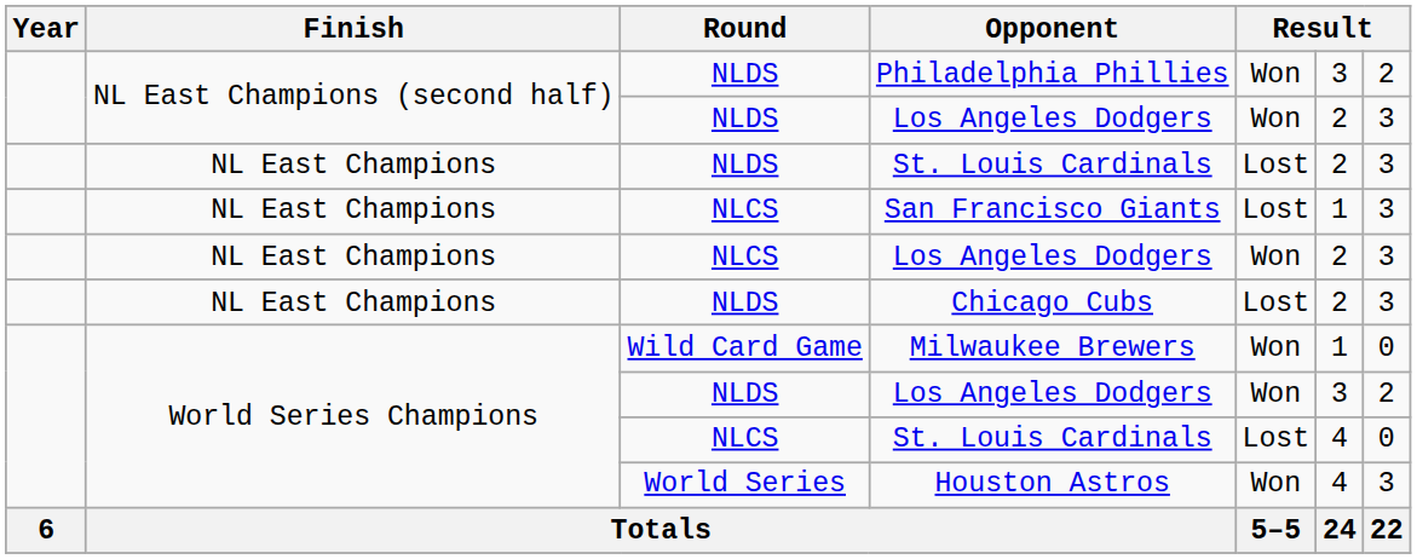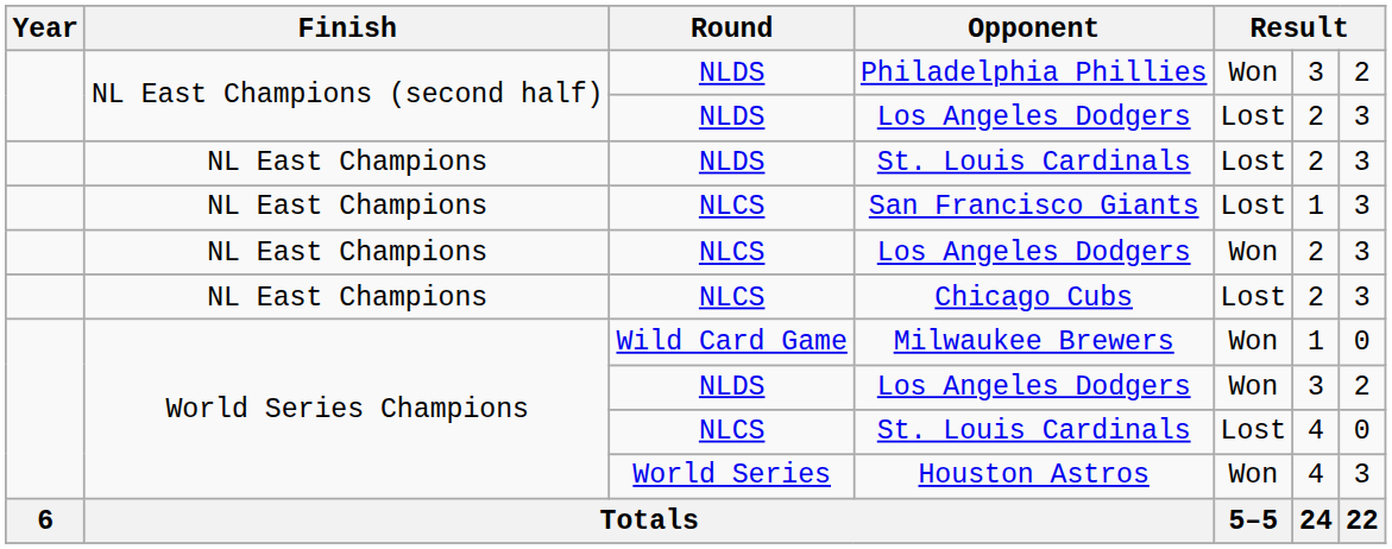NL East Champions (second half) / Los Angeles Dodgers | column 5: Won -> Lost
Chicago Cubs | Round: NLDS -> NLCS
